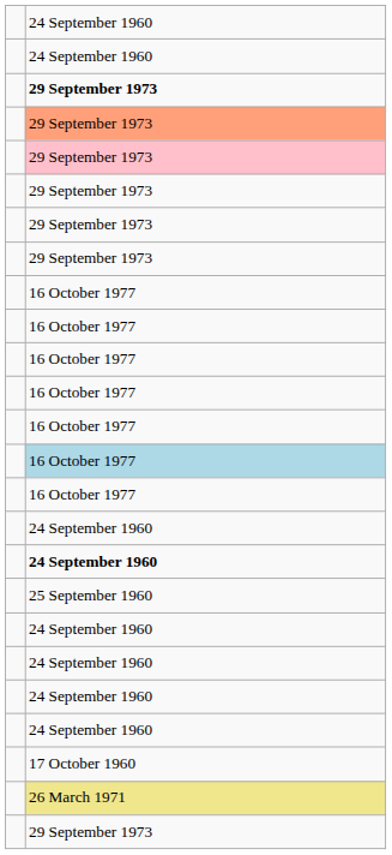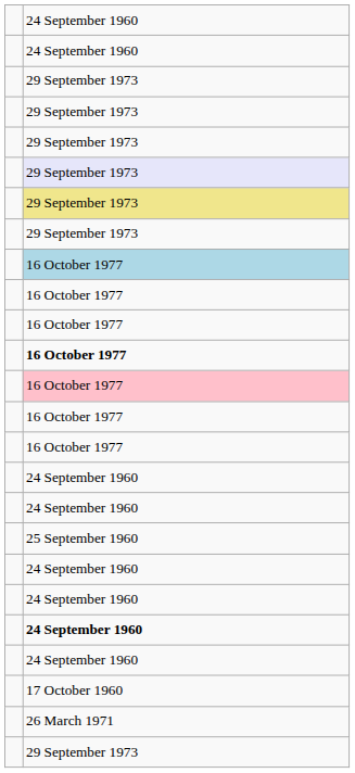row 3 | column 2: bold -> normal
row 4 | column 2: lightsalmon background -> no background
row 5 | column 2: pink background -> no background
row 6 | column 2: no background -> lavender background
row 7 | column 2: no background -> khaki background
row 9 | column 2: no background -> lightblue background
row 12 | column 2: normal -> bold
row 13 | column 2: no background -> pink background
row 14 | column 2: lightblue background -> no background
row 17 | column 2: bold -> normal
row 21 | column 2: normal -> bold
row 24 | column 2: khaki background -> no background
